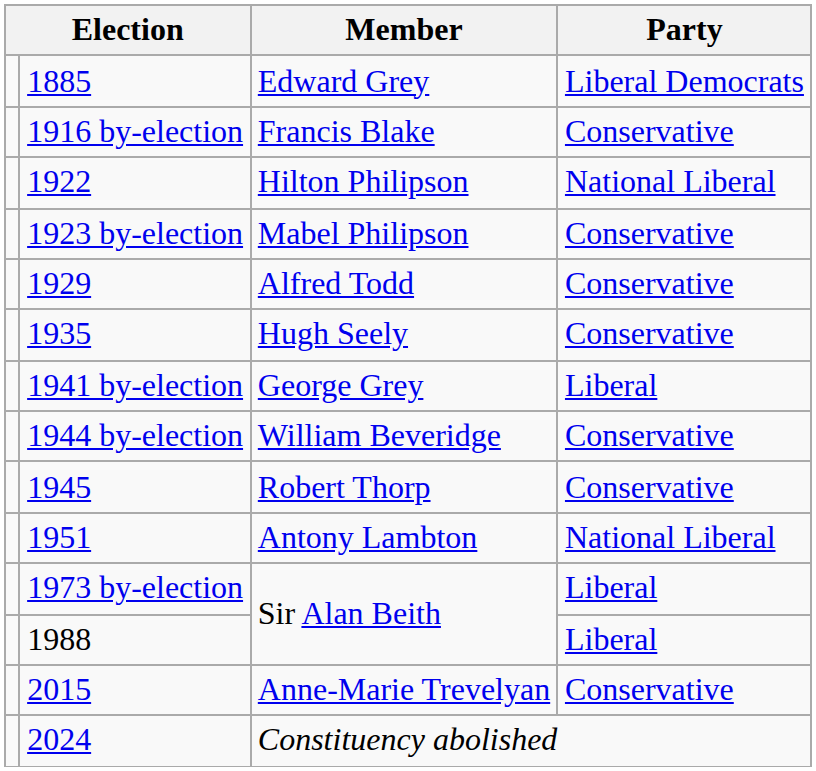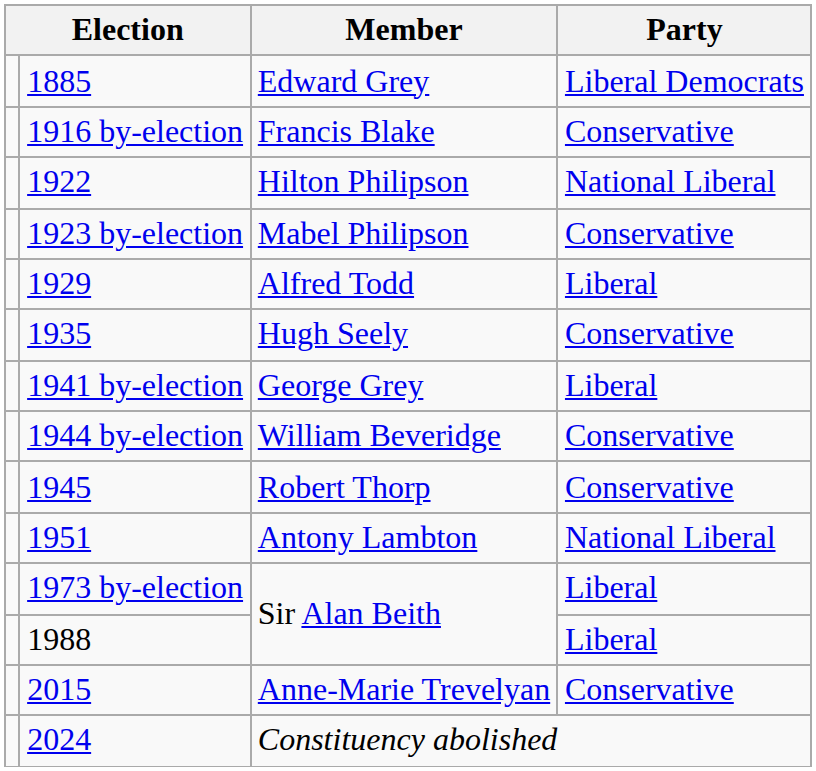Alfred Todd | Party: Conservative -> Liberal
